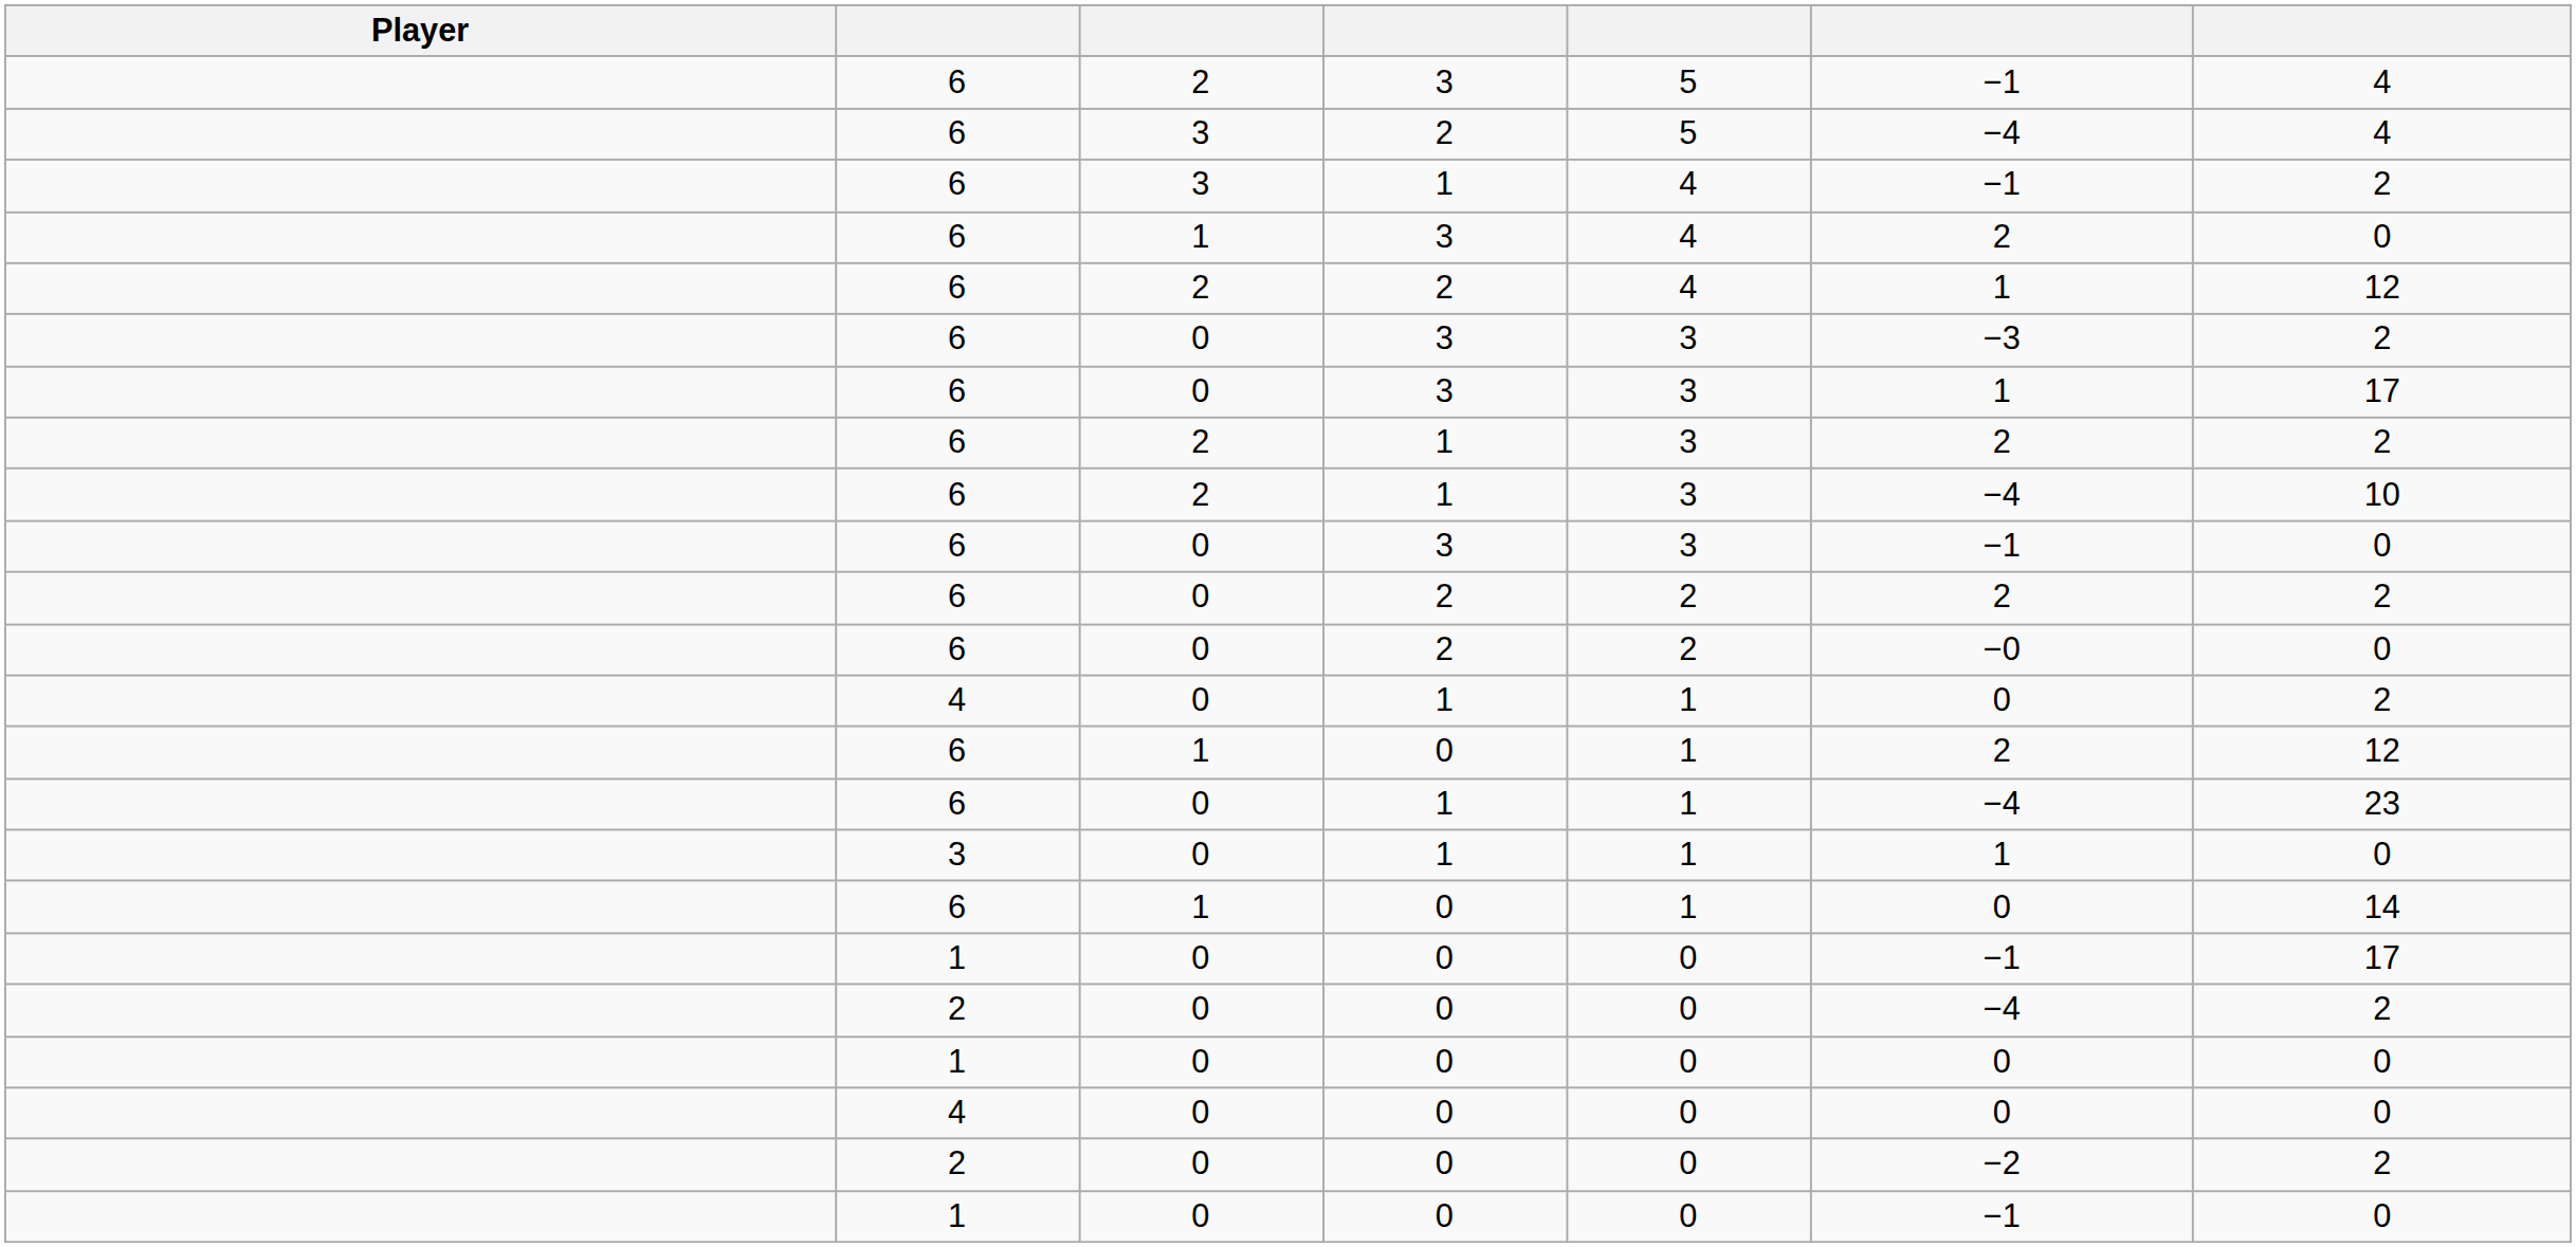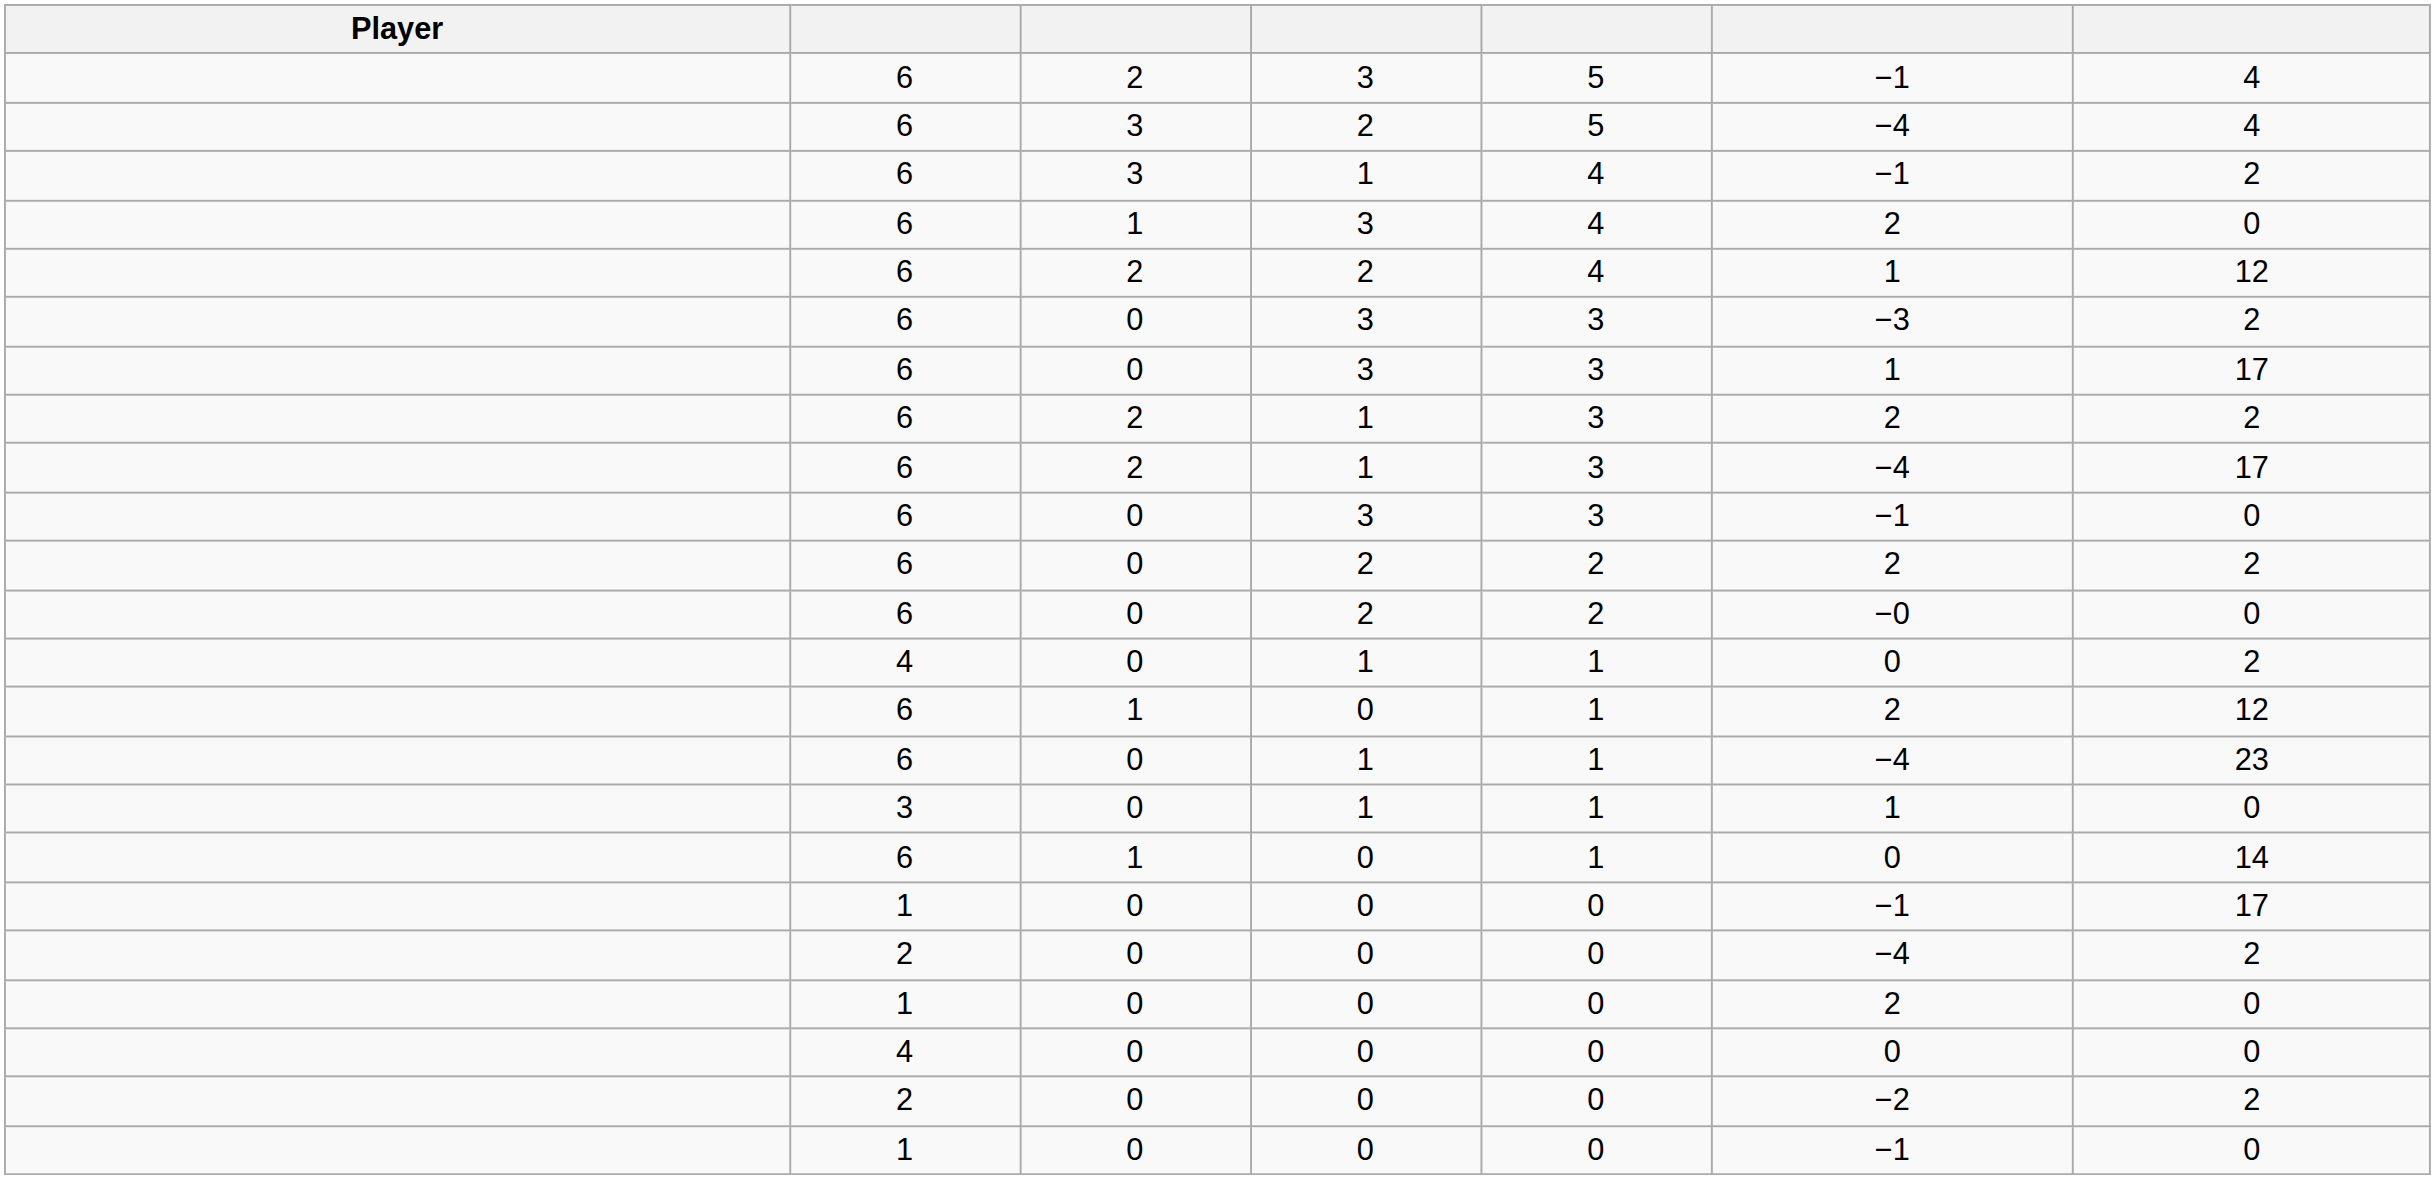row 10 | column 7: 10 -> 17
row 21 | column 6: 0 -> 2
